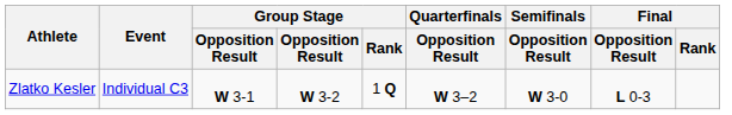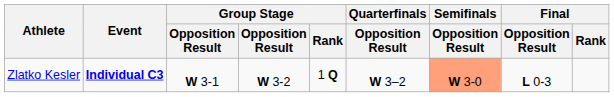Zlatko Kesler | Event: normal -> bold
Zlatko Kesler | Semifinals / Opposition Result: no background -> lightsalmon background
